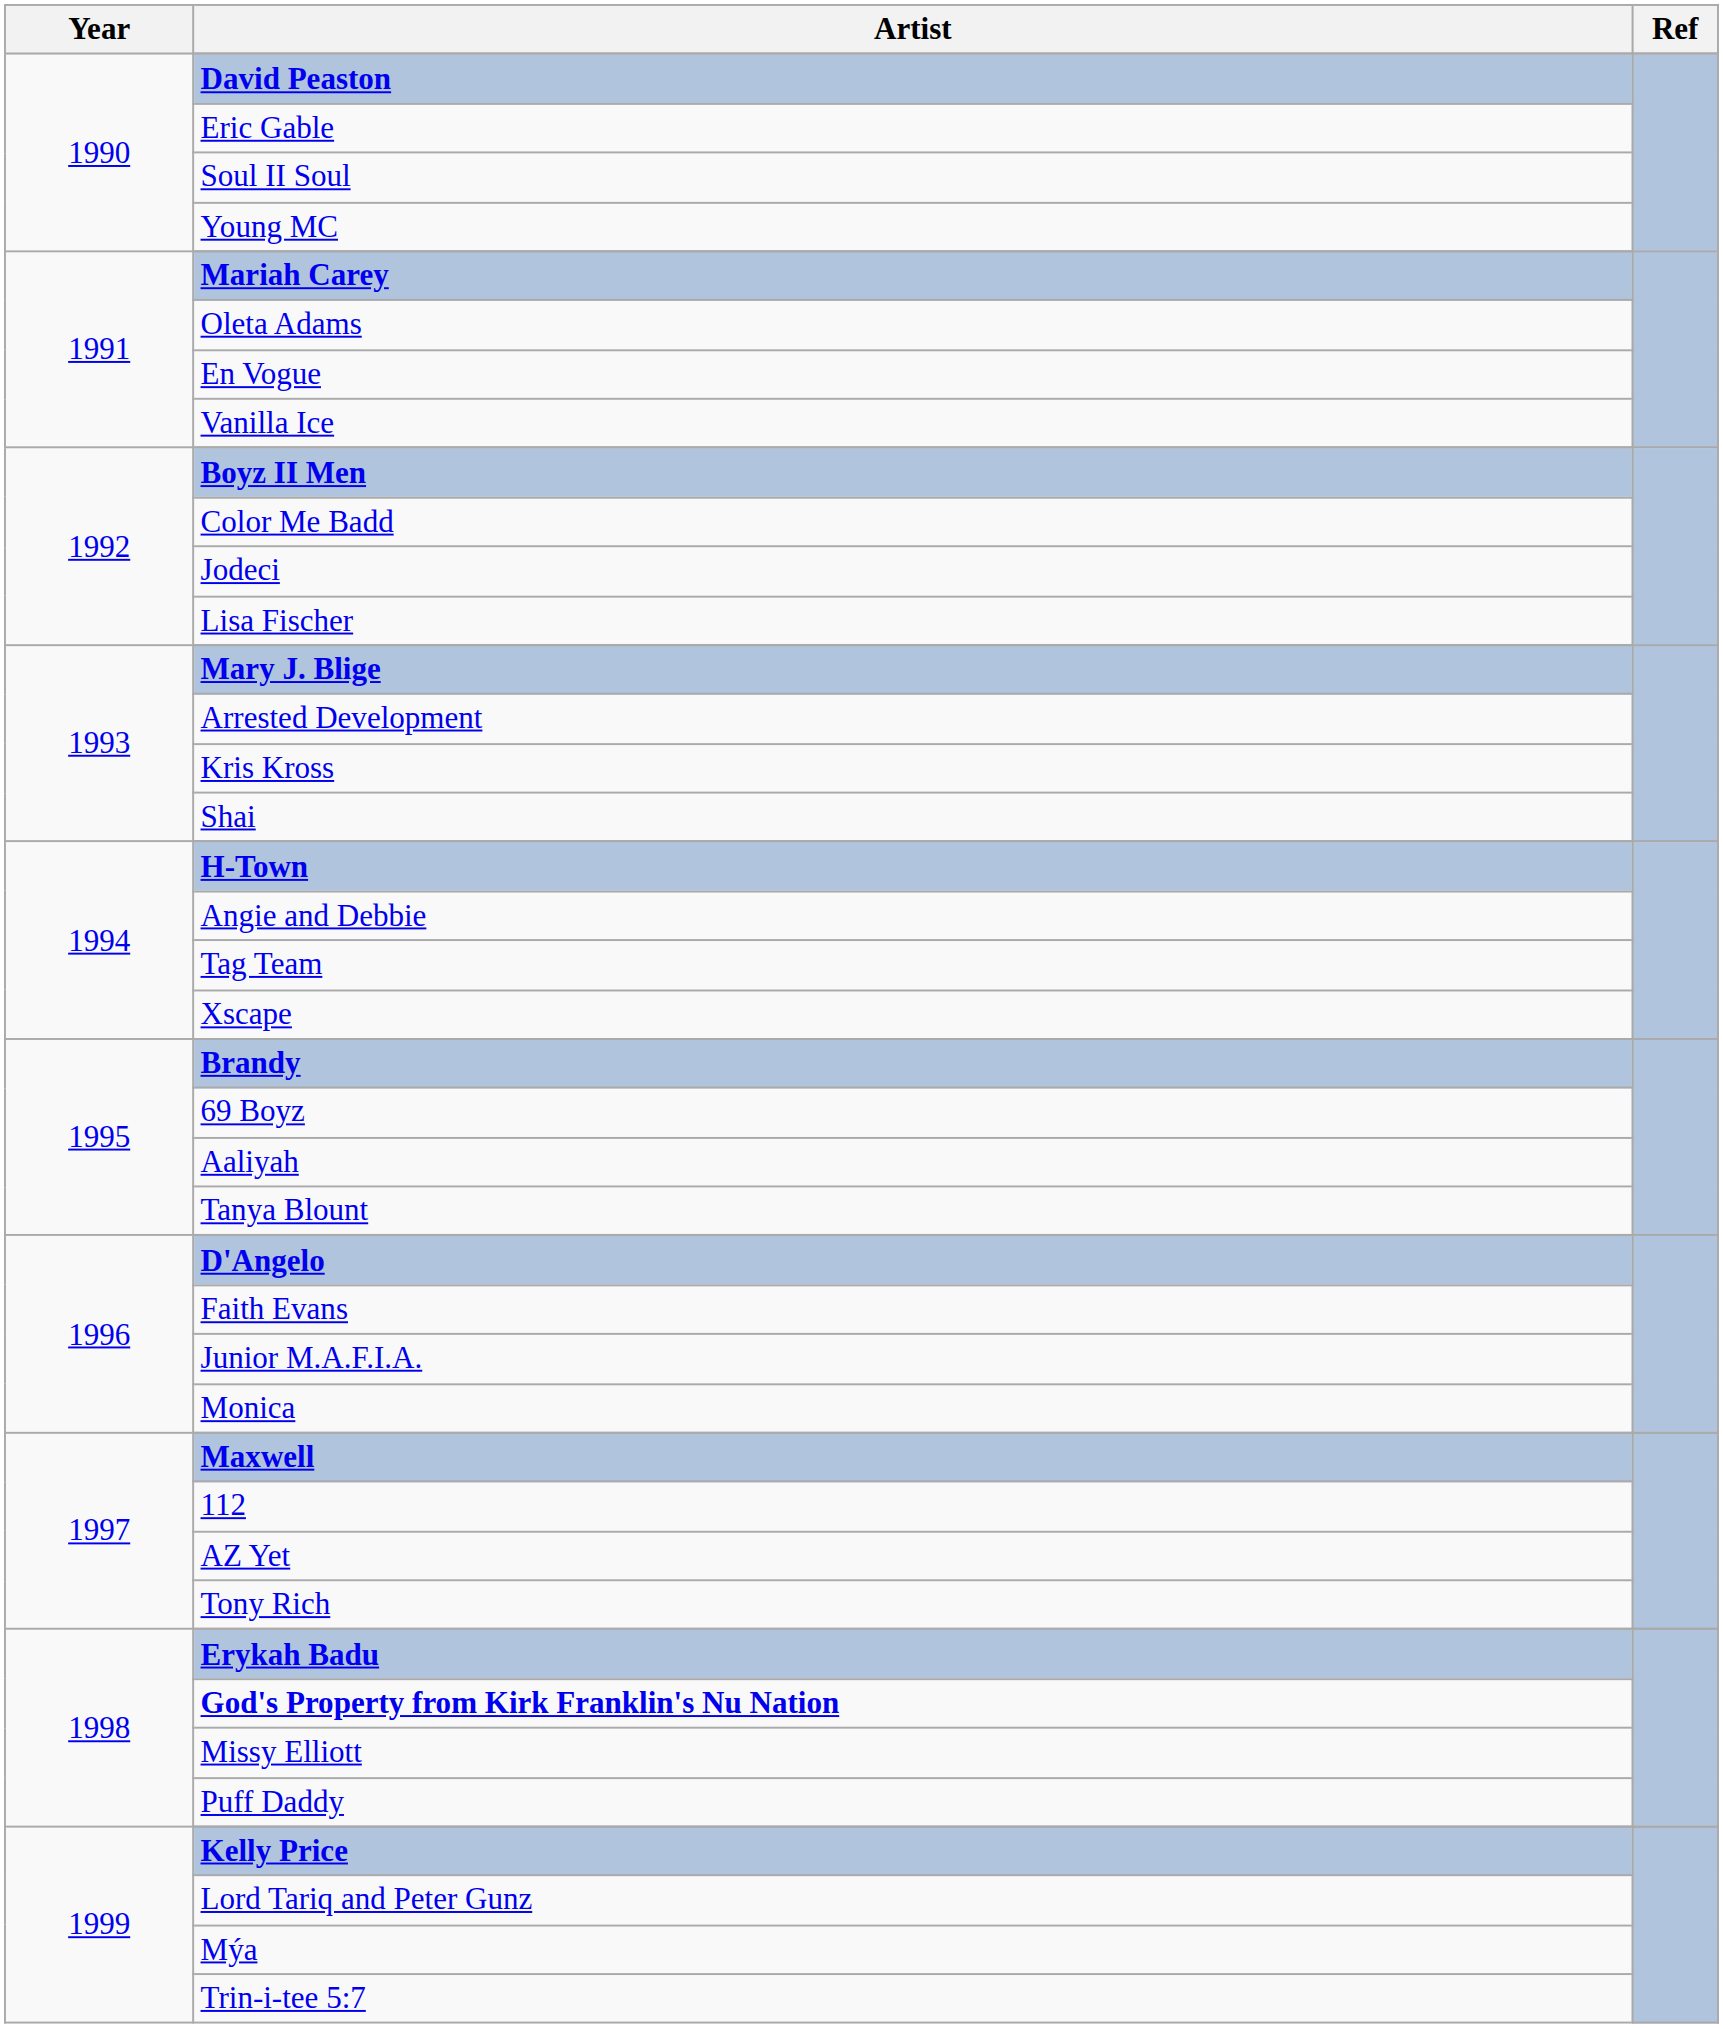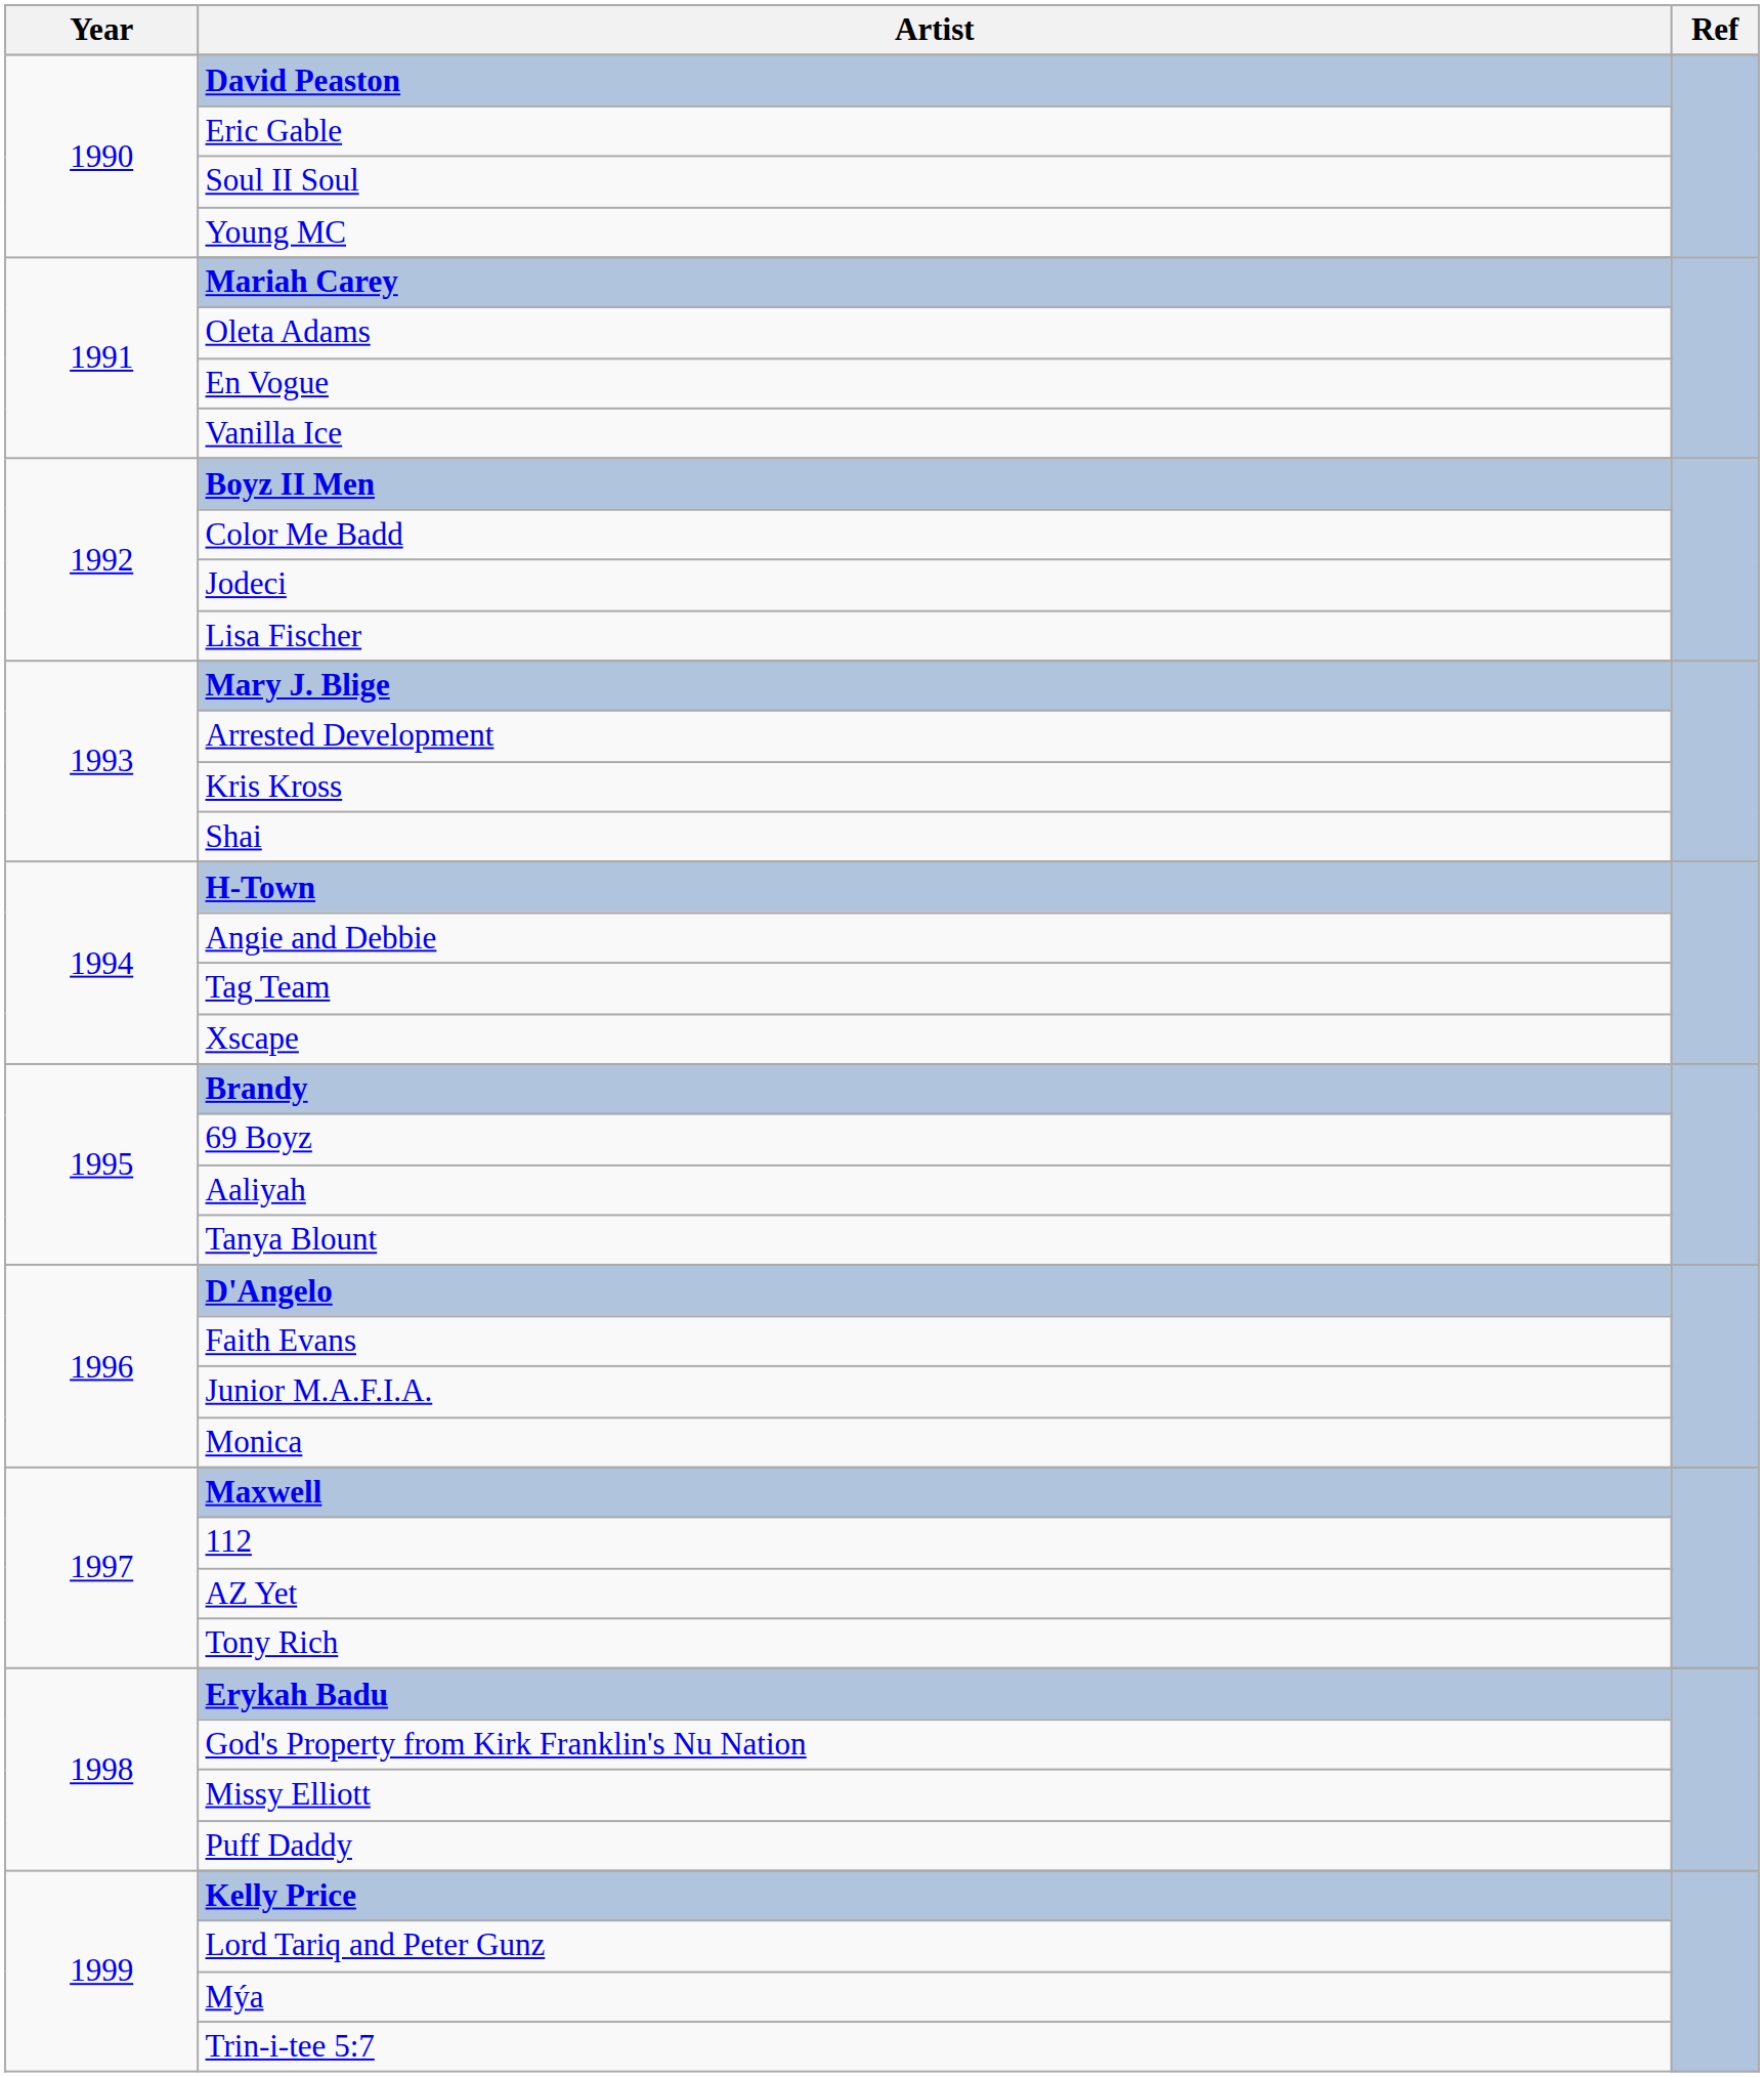God's Property from Kirk Franklin's Nu Nation | Artist: bold -> normal
